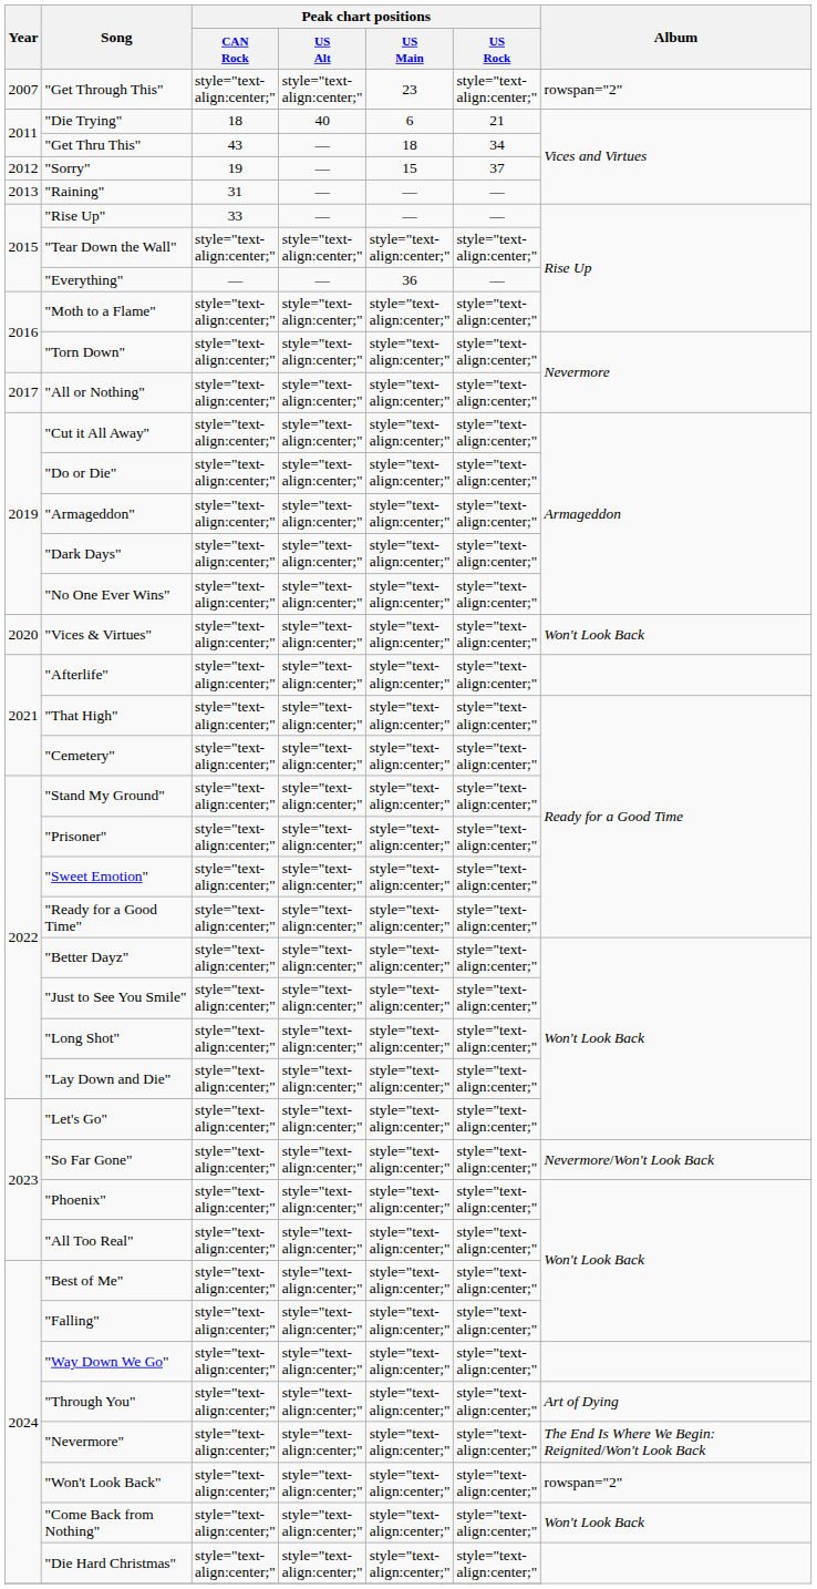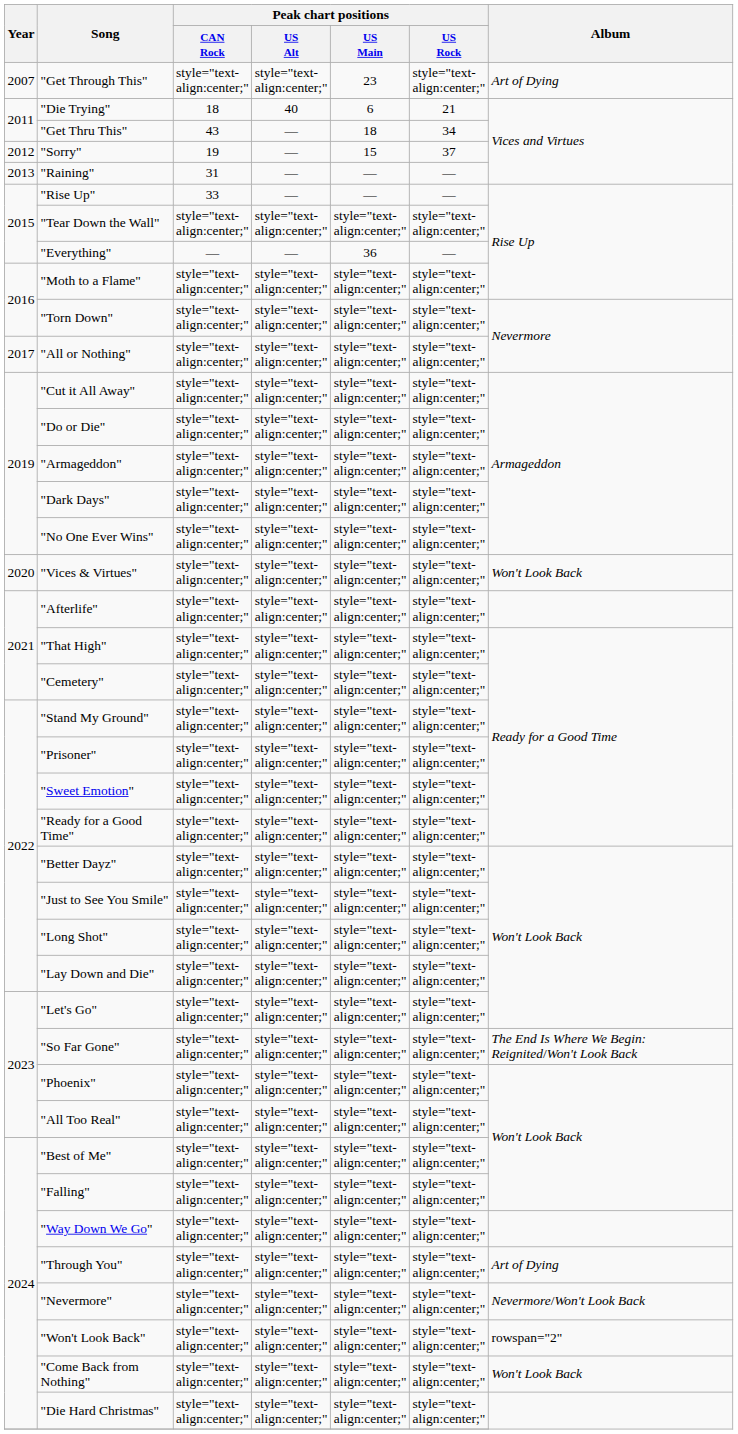"Get Through This" | Album: rowspan="2" -> Art of Dying
"So Far Gone" | Album: Nevermore/Won't Look Back -> The End Is Where We Begin: Reignited/Won't Look Back
"Nevermore" | Album: The End Is Where We Begin: Reignited/Won't Look Back -> Nevermore/Won't Look Back
